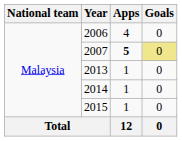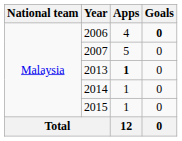2006 | Goals: normal -> bold
2007 | Apps: bold -> normal
2007 | Goals: khaki background -> no background
2013 | Apps: normal -> bold
